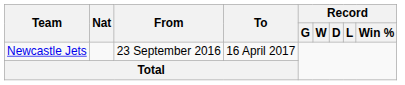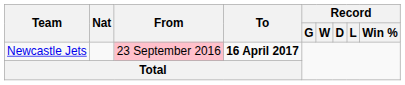Newcastle Jets | From: no background -> pink background
Newcastle Jets | To: normal -> bold
